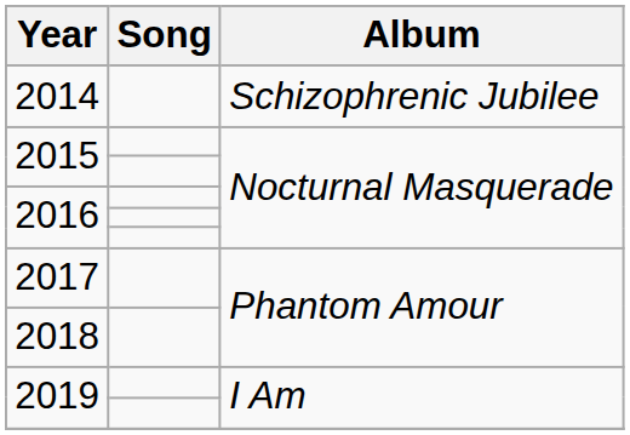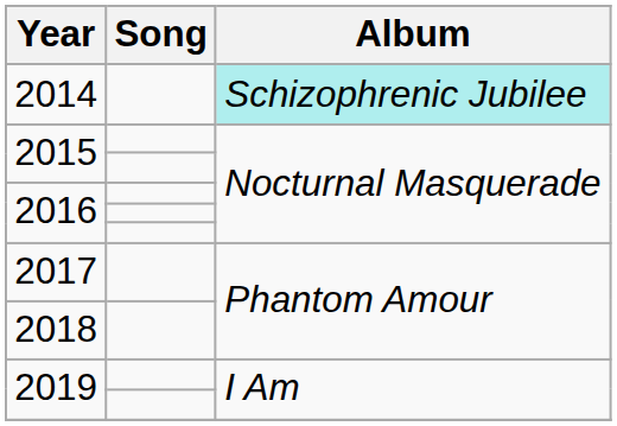2014 | Album: no background -> paleturquoise background
